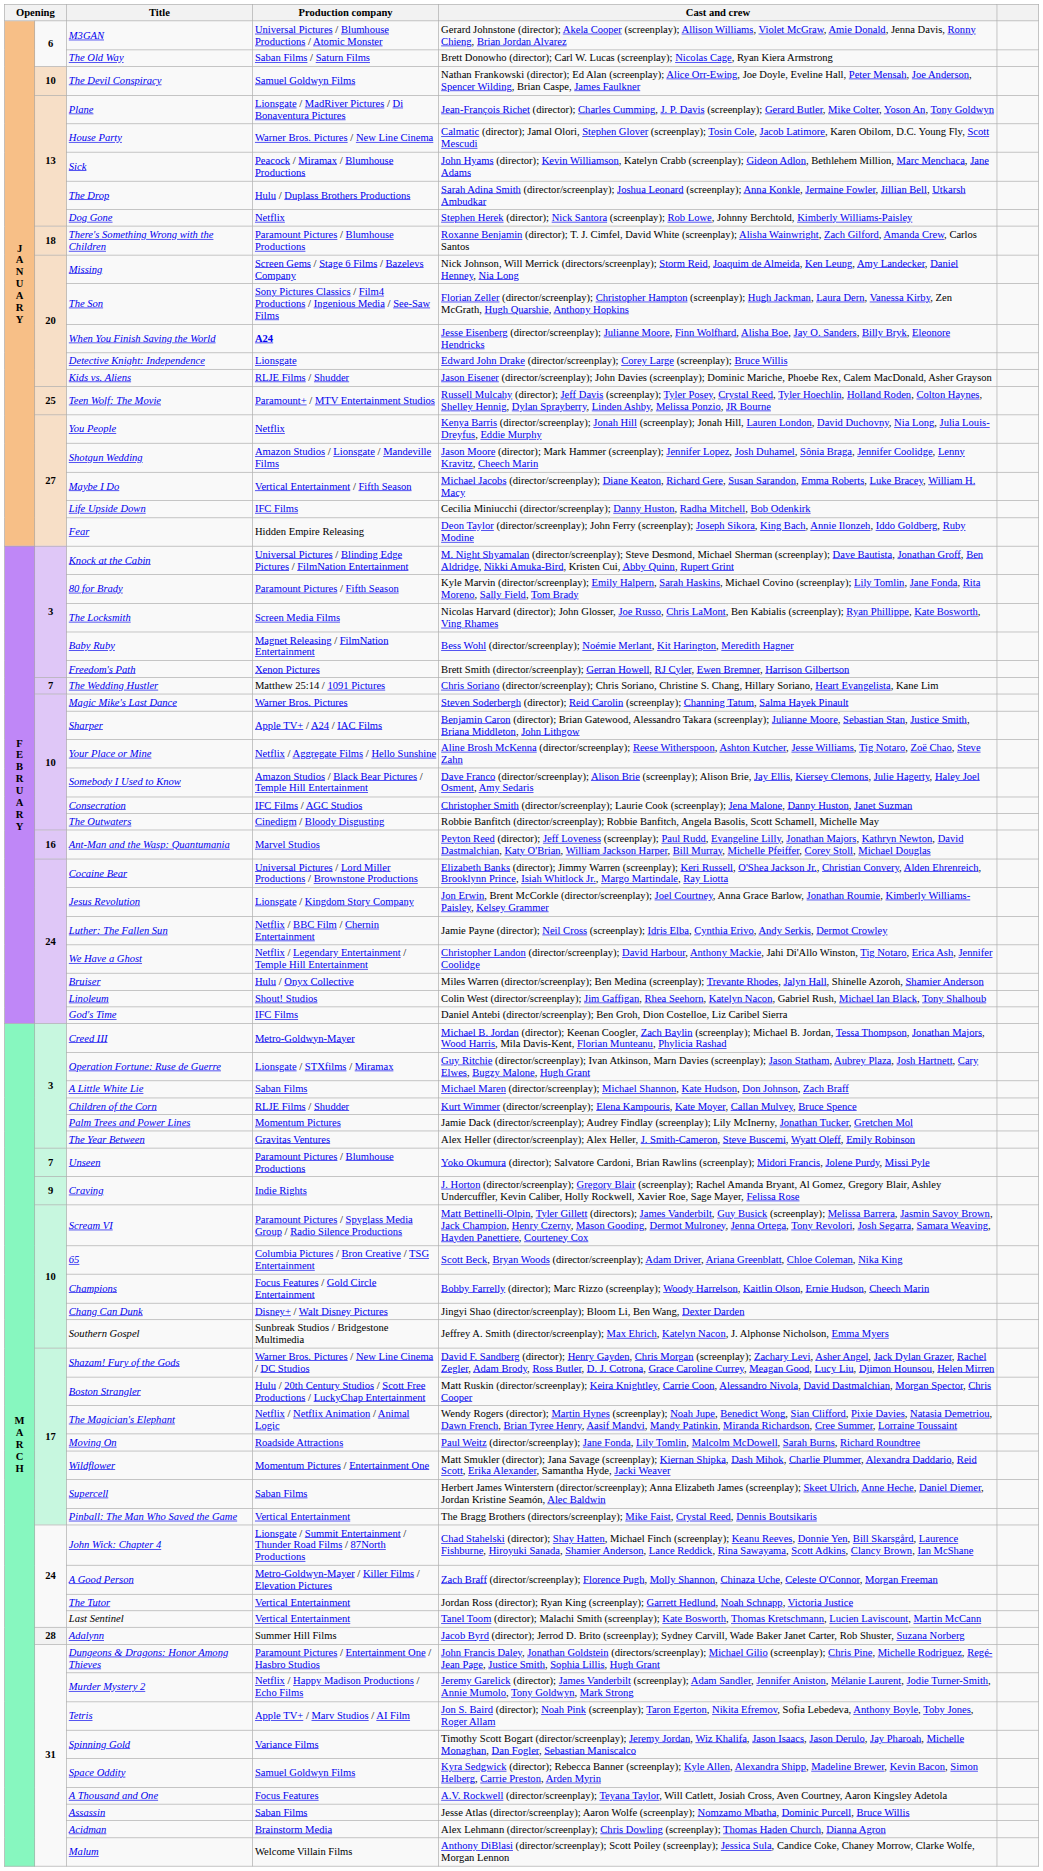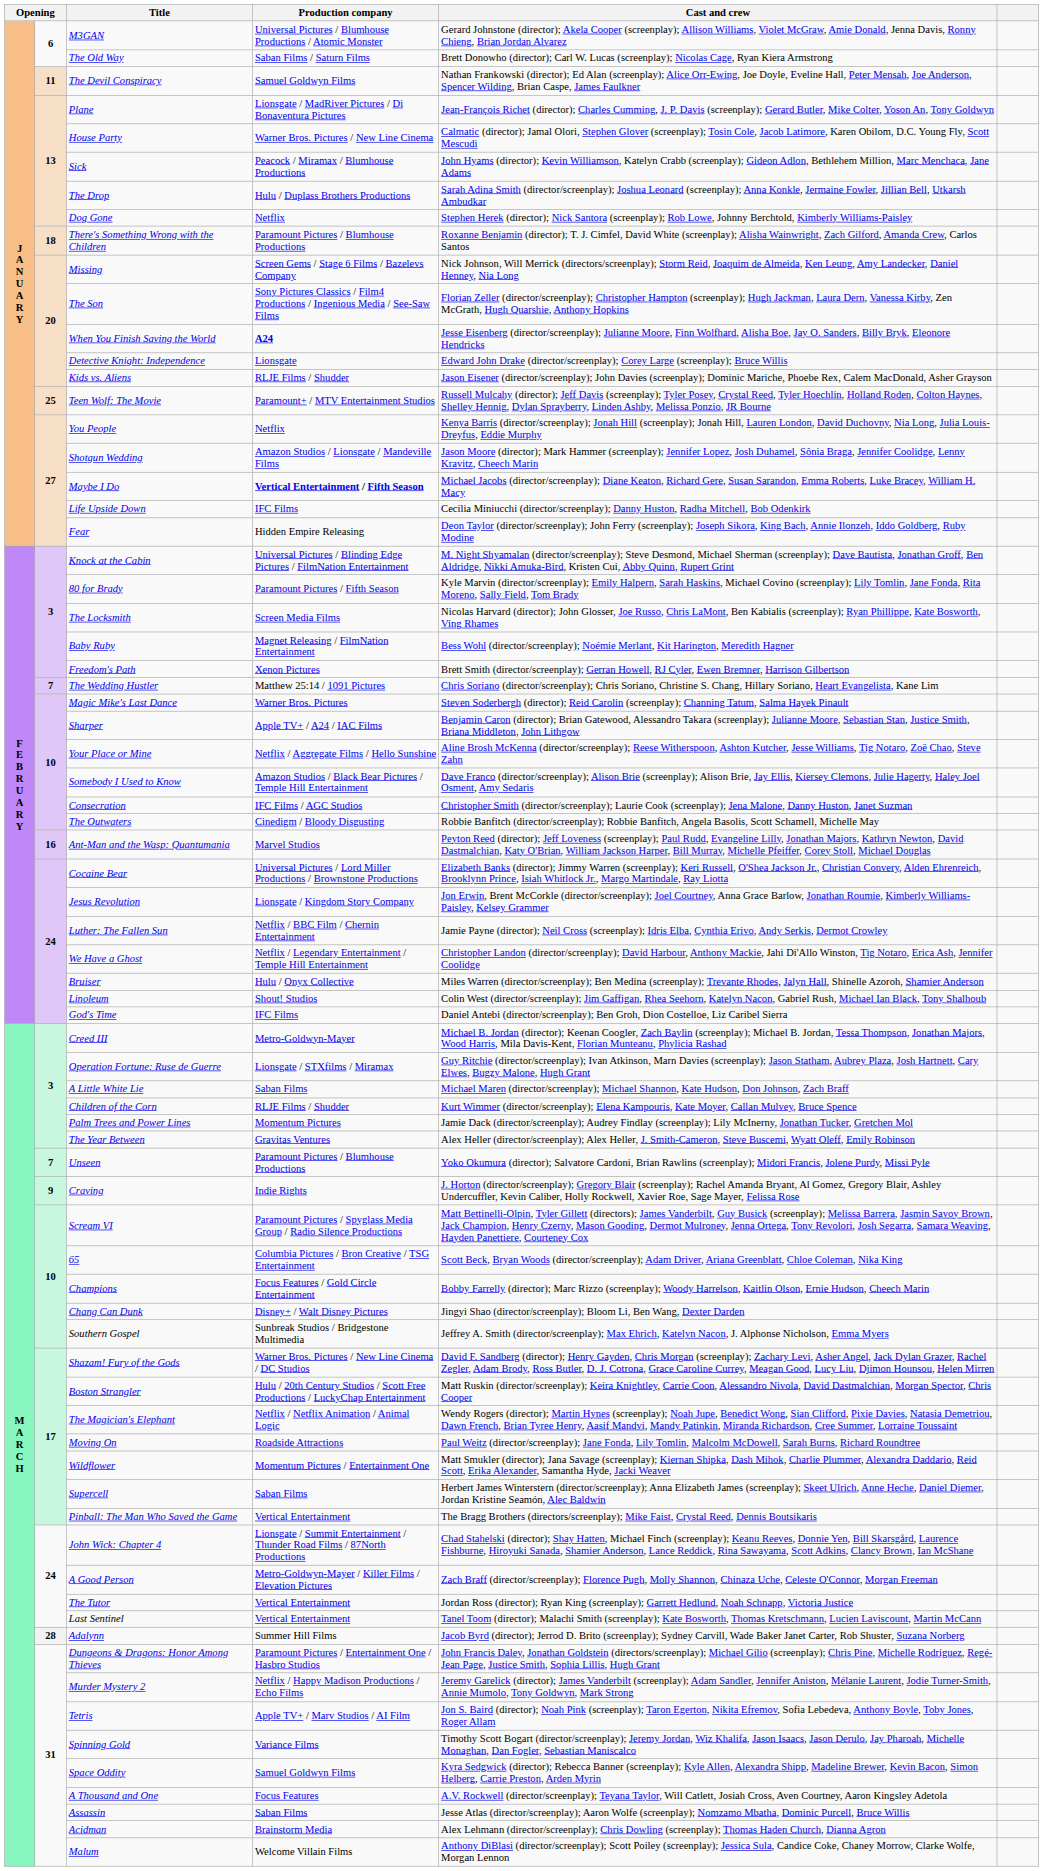The Devil Conspiracy | column 2: 10 -> 11
Maybe I Do | Production company: normal -> bold
